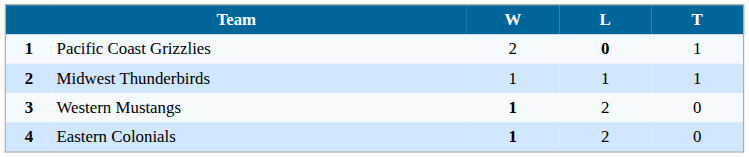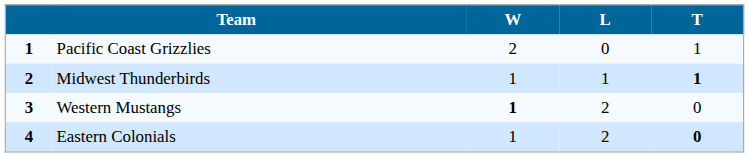Pacific Coast Grizzlies | L: bold -> normal
Midwest Thunderbirds | T: normal -> bold
Eastern Colonials | W: bold -> normal
Eastern Colonials | T: normal -> bold
